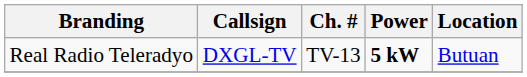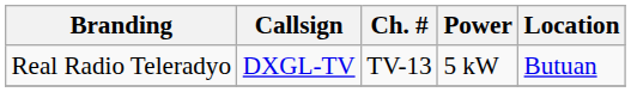Real Radio Teleradyo | Power: bold -> normal
